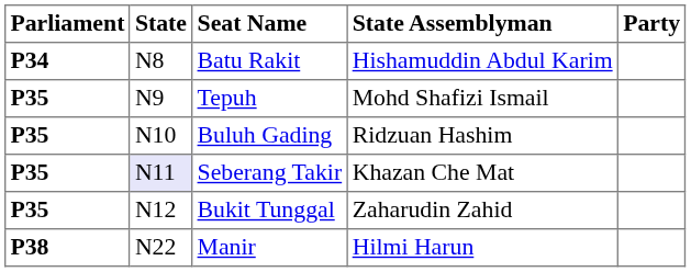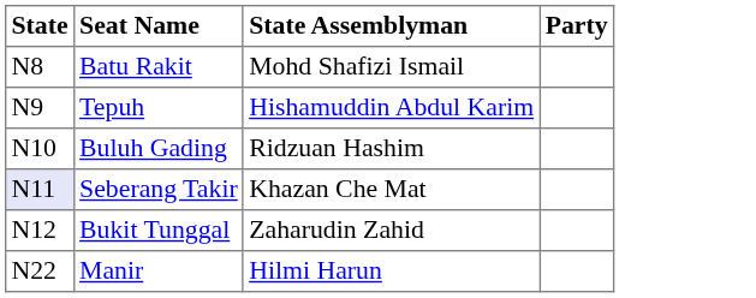- column: Parliament | P34 | P35 | P35 | P35 | P35 | P38
Batu Rakit | State Assemblyman: Hishamuddin Abdul Karim -> Mohd Shafizi Ismail
Tepuh | State Assemblyman: Mohd Shafizi Ismail -> Hishamuddin Abdul Karim
